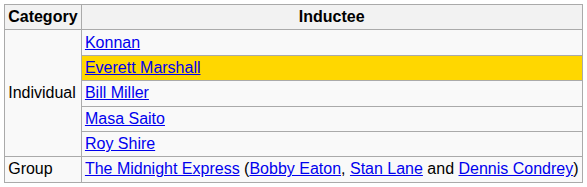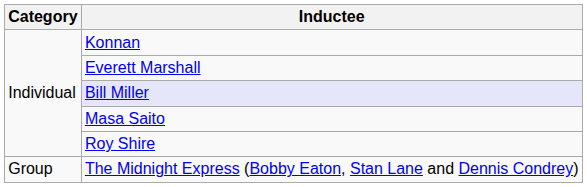Everett Marshall | Inductee: gold background -> no background
Bill Miller | Inductee: no background -> lavender background
